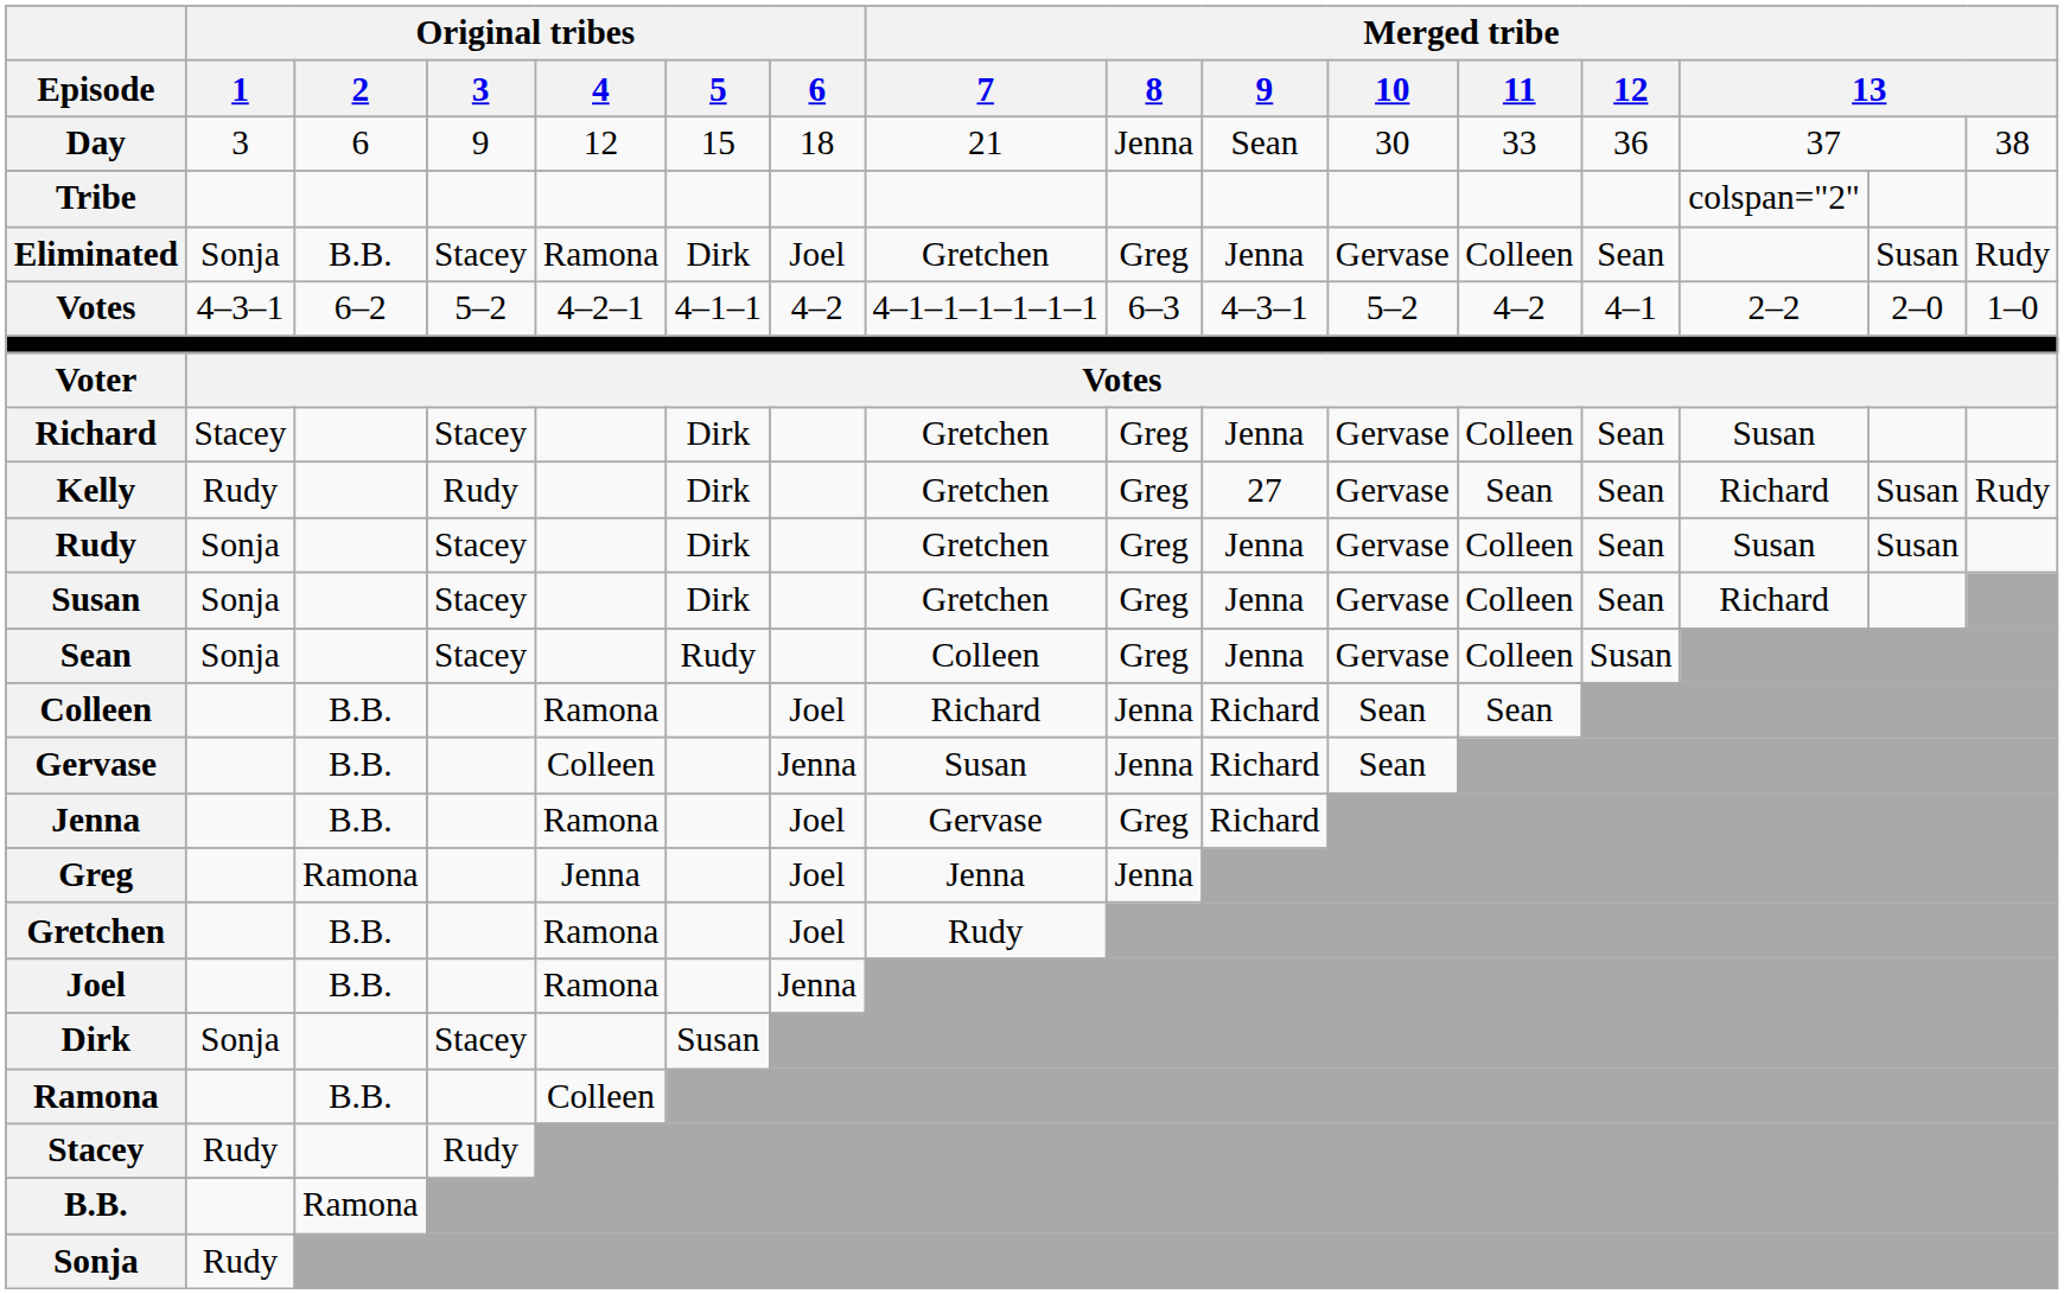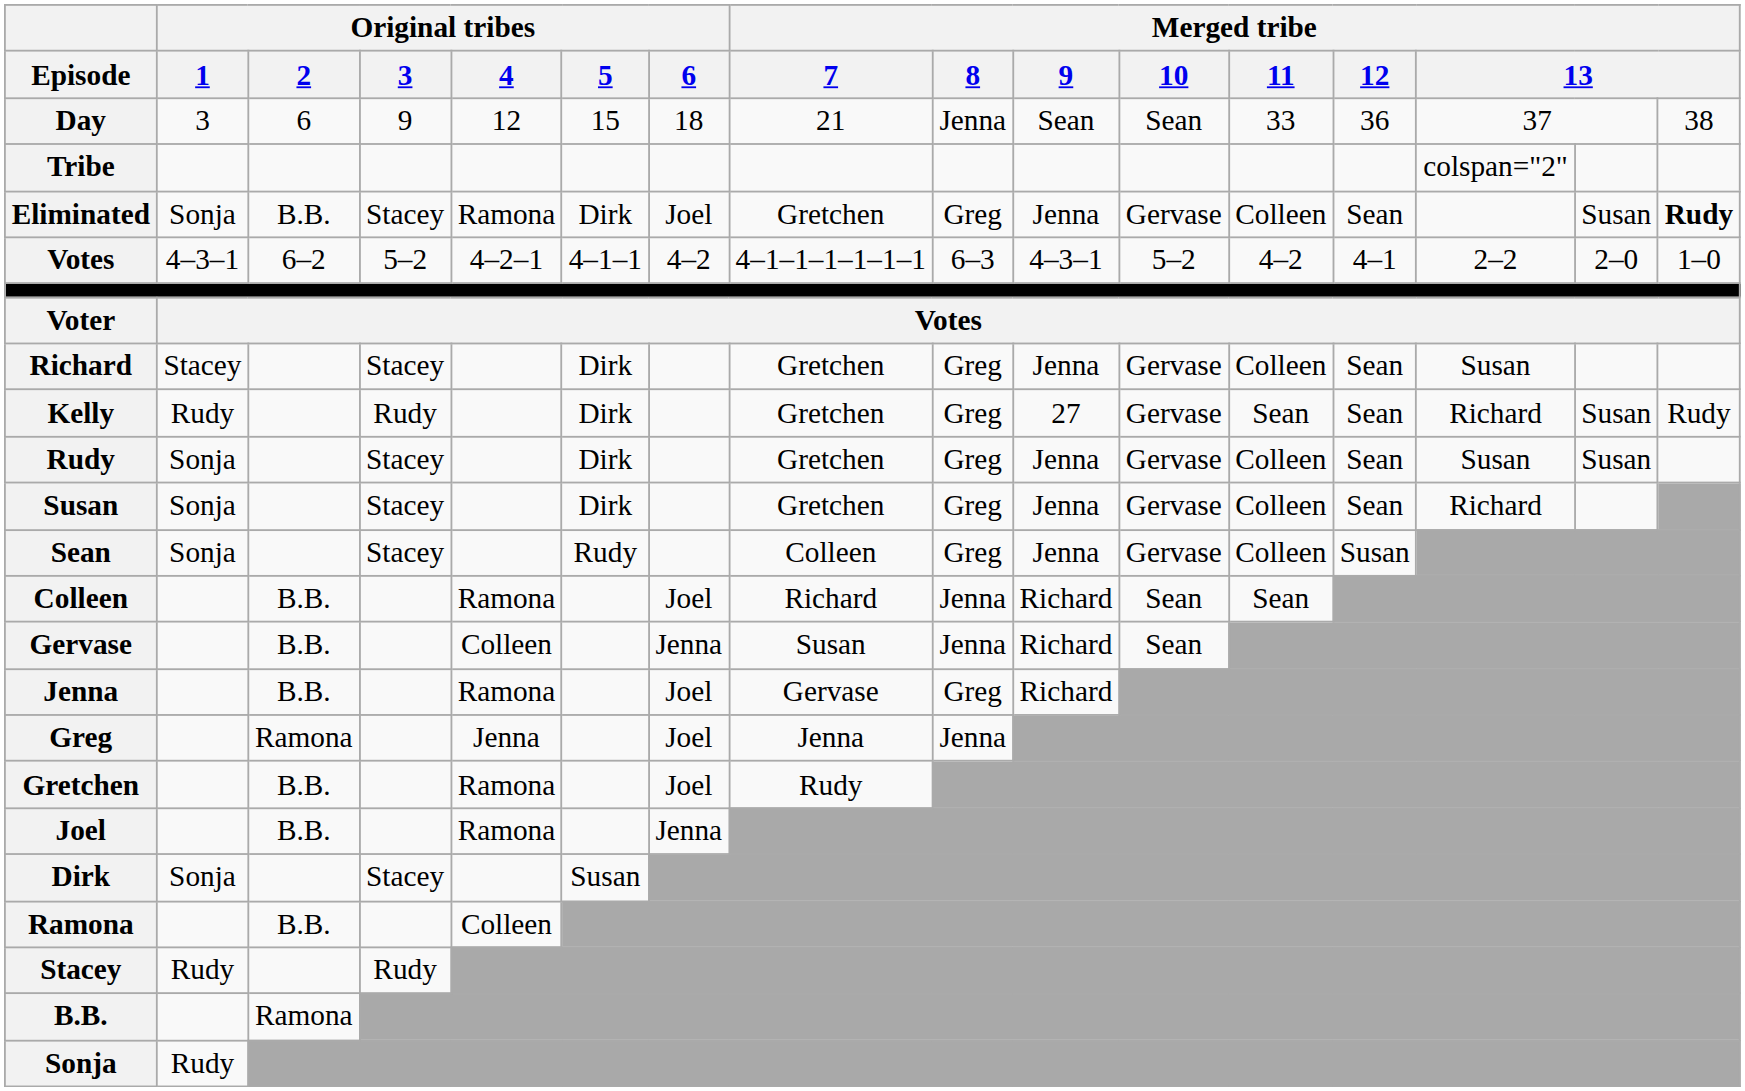Day | Merged tribe / 10: 30 -> Sean
Eliminated | column 16: normal -> bold
